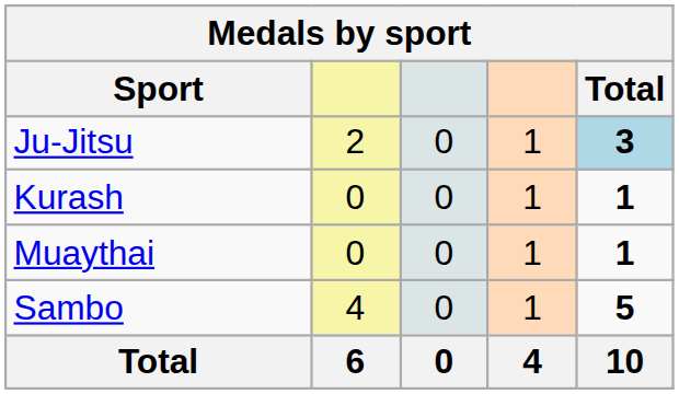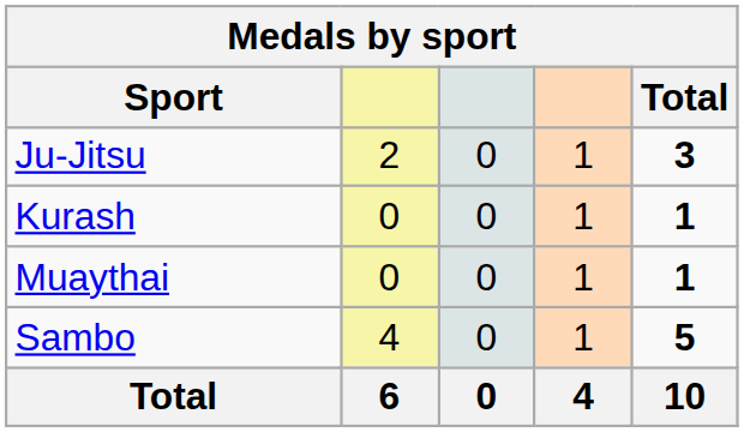Ju-Jitsu | Total: lightblue background -> no background
